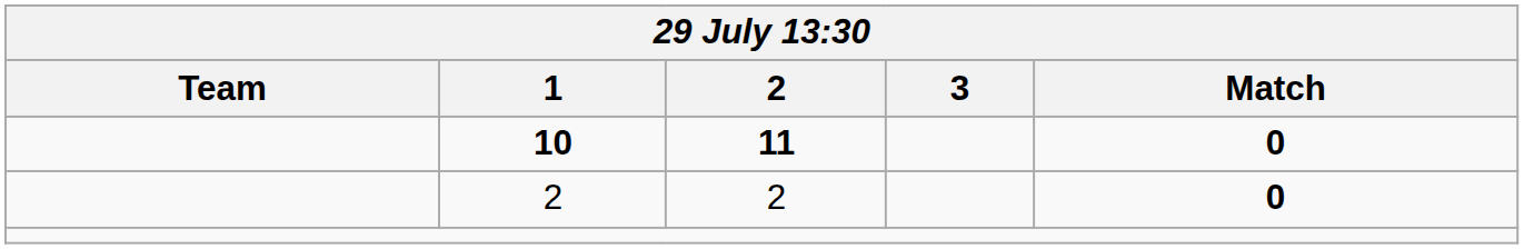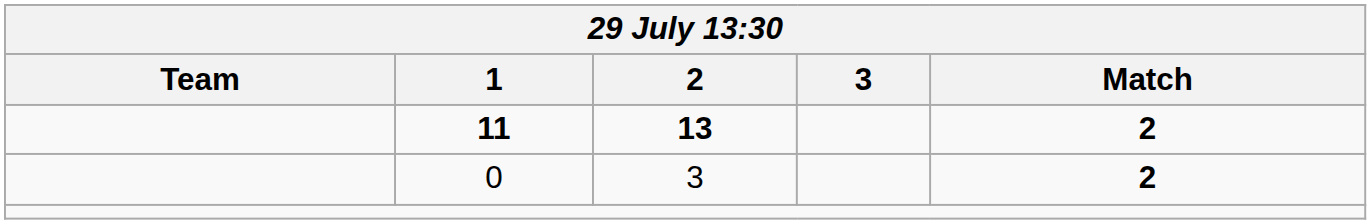row 3 | 1: 10 -> 11
row 3 | 2: 11 -> 13
row 3 | Match: 0 -> 2
row 4 | 1: 2 -> 0
row 4 | 2: 2 -> 3
row 4 | Match: 0 -> 2
